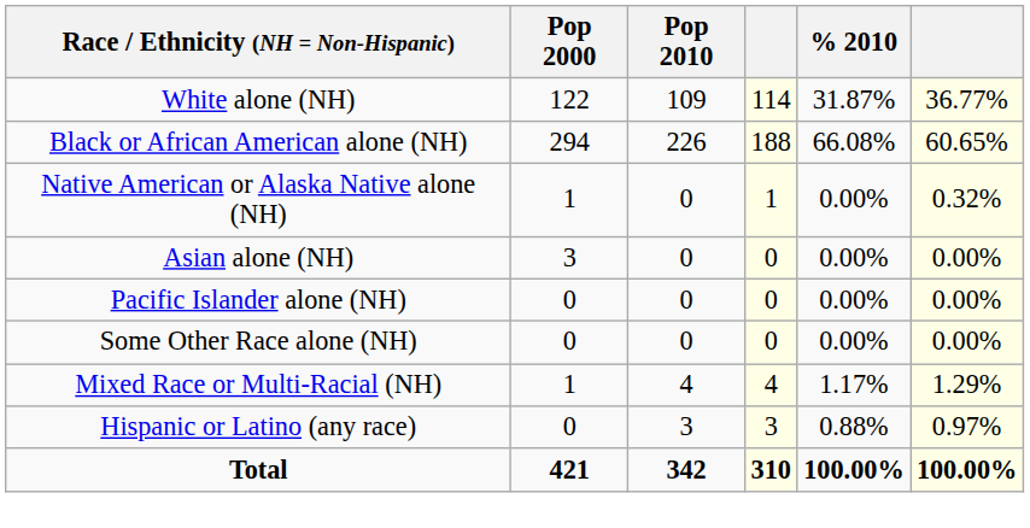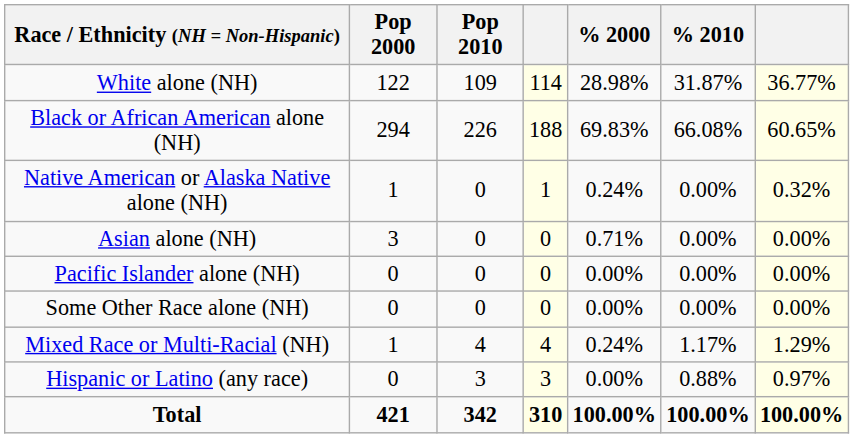+ column: % 2000 | 28.98% | 69.83% | 0.24% | 0.71% | 0.00% | 0.00% | 0.24% | 0.00% | 100.00%
